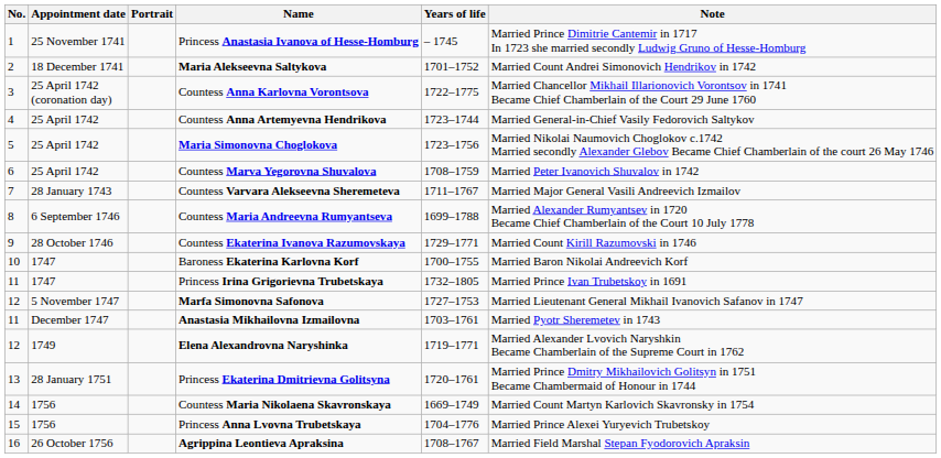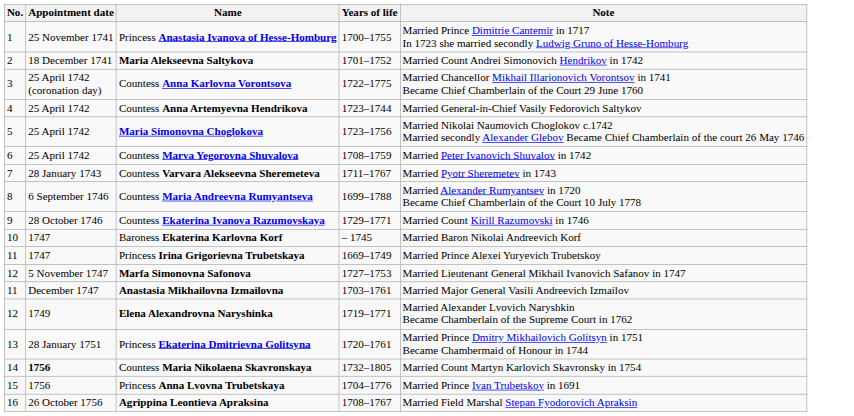- column: Portrait
Princess Anastasia Ivanova of Hesse-Homburg | Years of life: – 1745 -> 1700–1755
Countess Varvara Alekseevna Sheremeteva | Note: Married Major General Vasili Andreevich Izmailov -> Married Pyotr Sheremetev in 1743
Baroness Ekaterina Karlovna Korf | Years of life: 1700–1755 -> – 1745
Princess Irina Grigorievna Trubetskaya | Years of life: 1732–1805 -> 1669–1749
Princess Irina Grigorievna Trubetskaya | Note: Married Prince Ivan Trubetskoy in 1691 -> Married Prince Alexei Yuryevich Trubetskoy
Anastasia Mikhailovna Izmailovna | Note: Married Pyotr Sheremetev in 1743 -> Married Major General Vasili Andreevich Izmailov
Countess Maria Nikolaena Skavronskaya | Appointment date: normal -> bold
Countess Maria Nikolaena Skavronskaya | Years of life: 1669–1749 -> 1732–1805
Princess Anna Lvovna Trubetskaya | Note: Married Prince Alexei Yuryevich Trubetskoy -> Married Prince Ivan Trubetskoy in 1691
